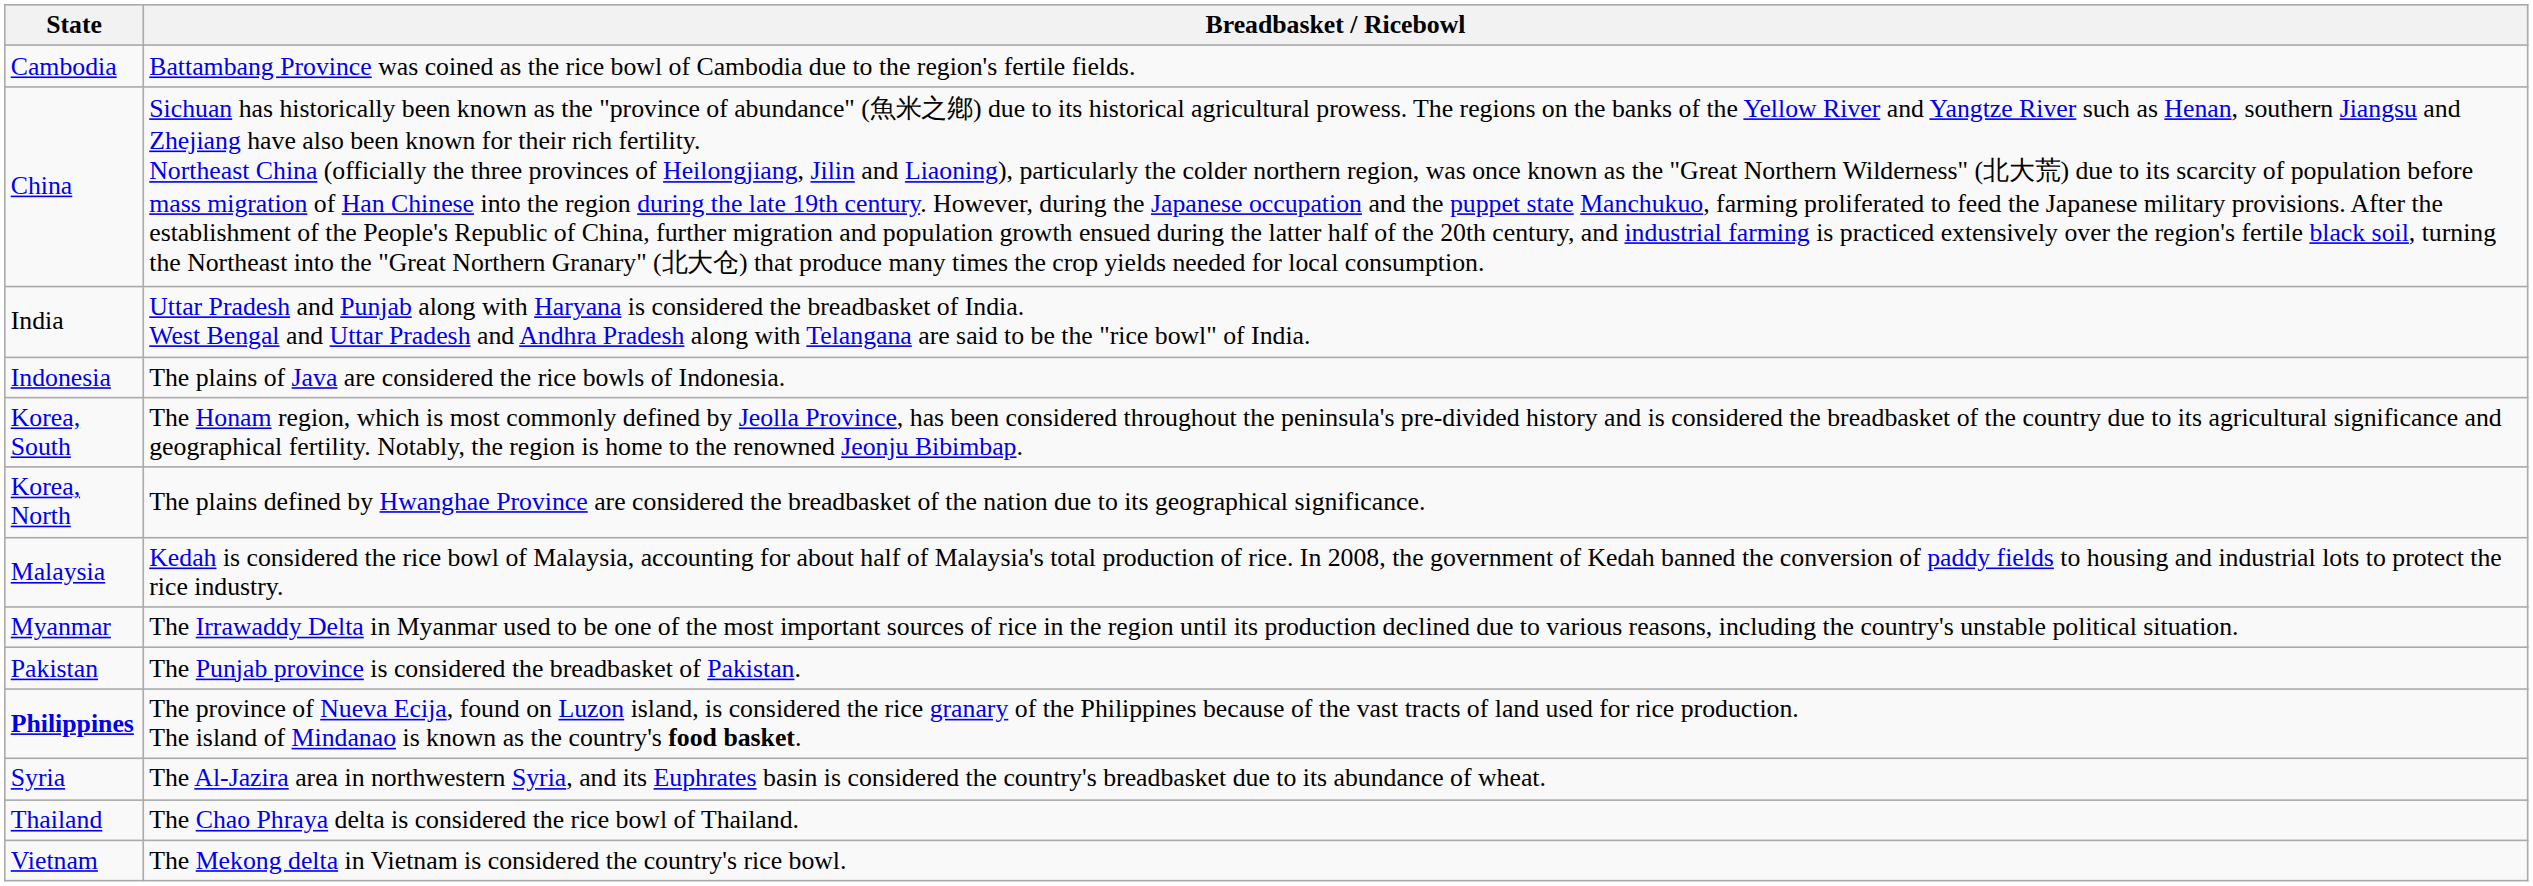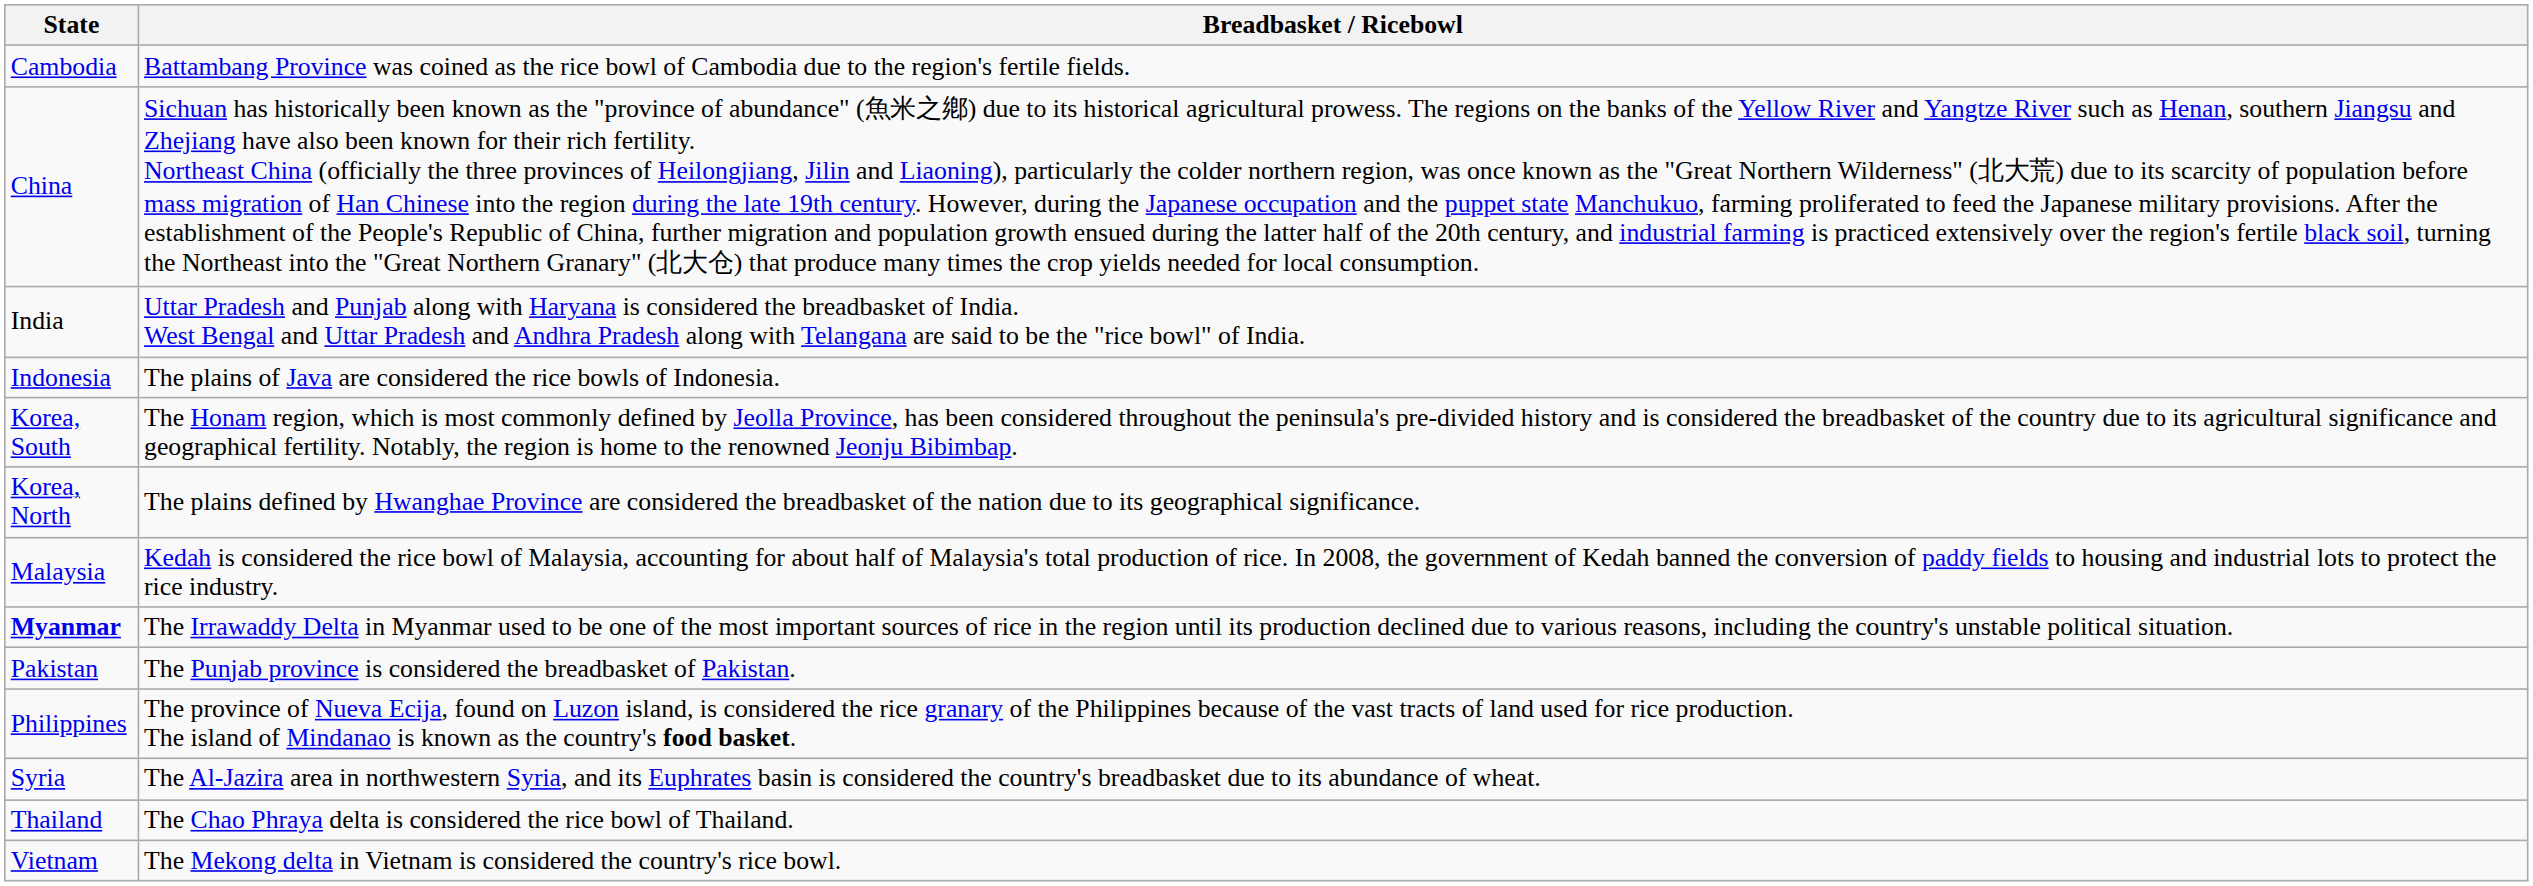Myanmar | State: normal -> bold
Philippines | State: bold -> normal
